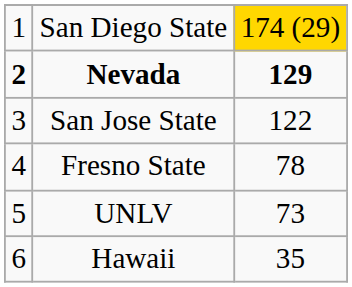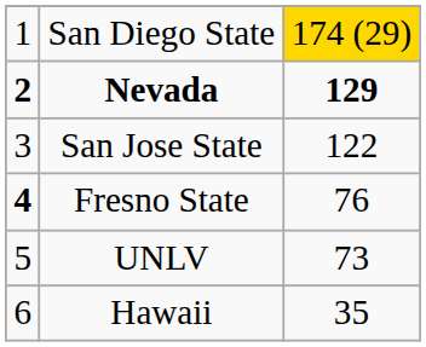Fresno State | column 1: normal -> bold
Fresno State | column 3: 78 -> 76
